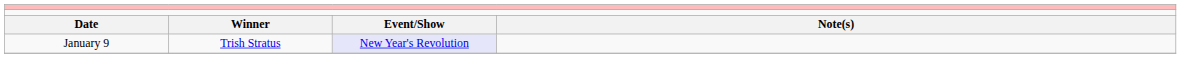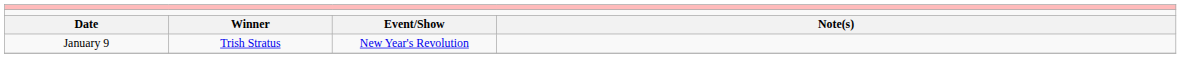January 9 | column 3: lavender background -> no background
